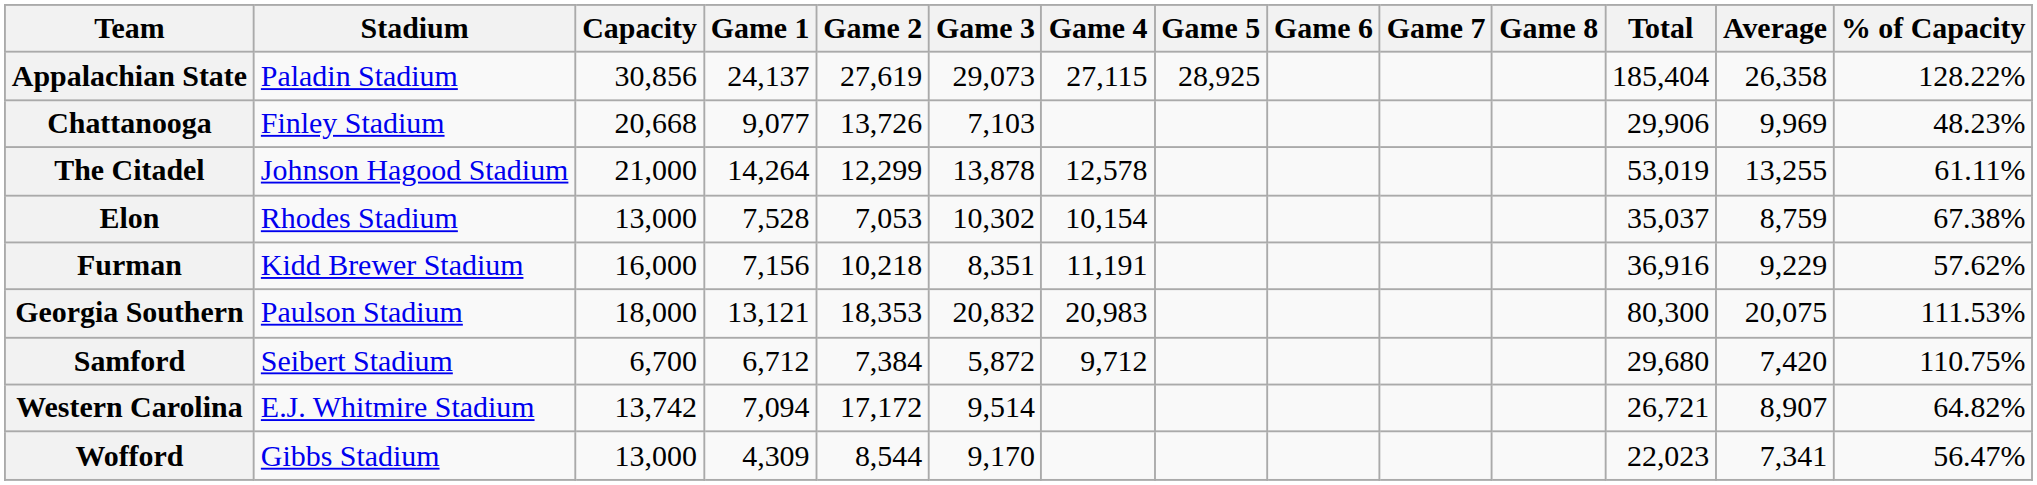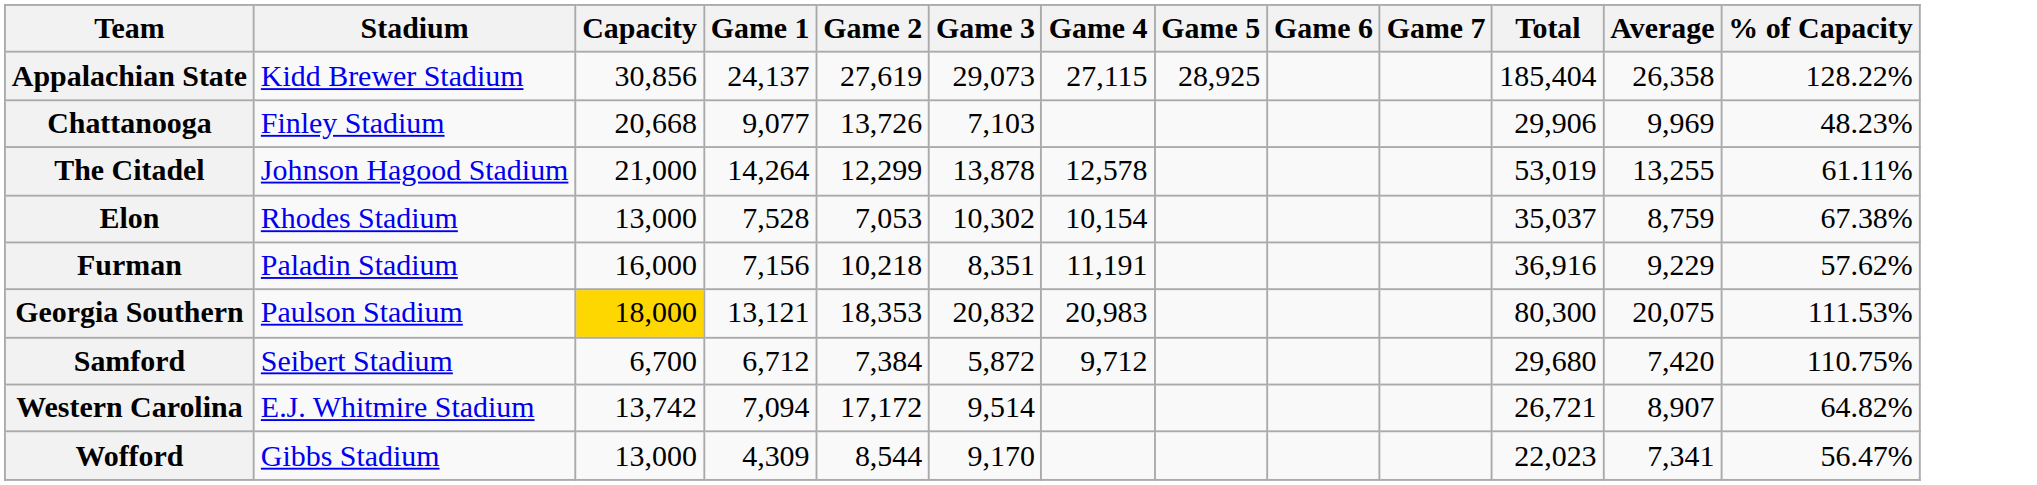- column: Game 8
Appalachian State | Stadium: Paladin Stadium -> Kidd Brewer Stadium
Furman | Stadium: Kidd Brewer Stadium -> Paladin Stadium
Georgia Southern | Capacity: no background -> gold background
